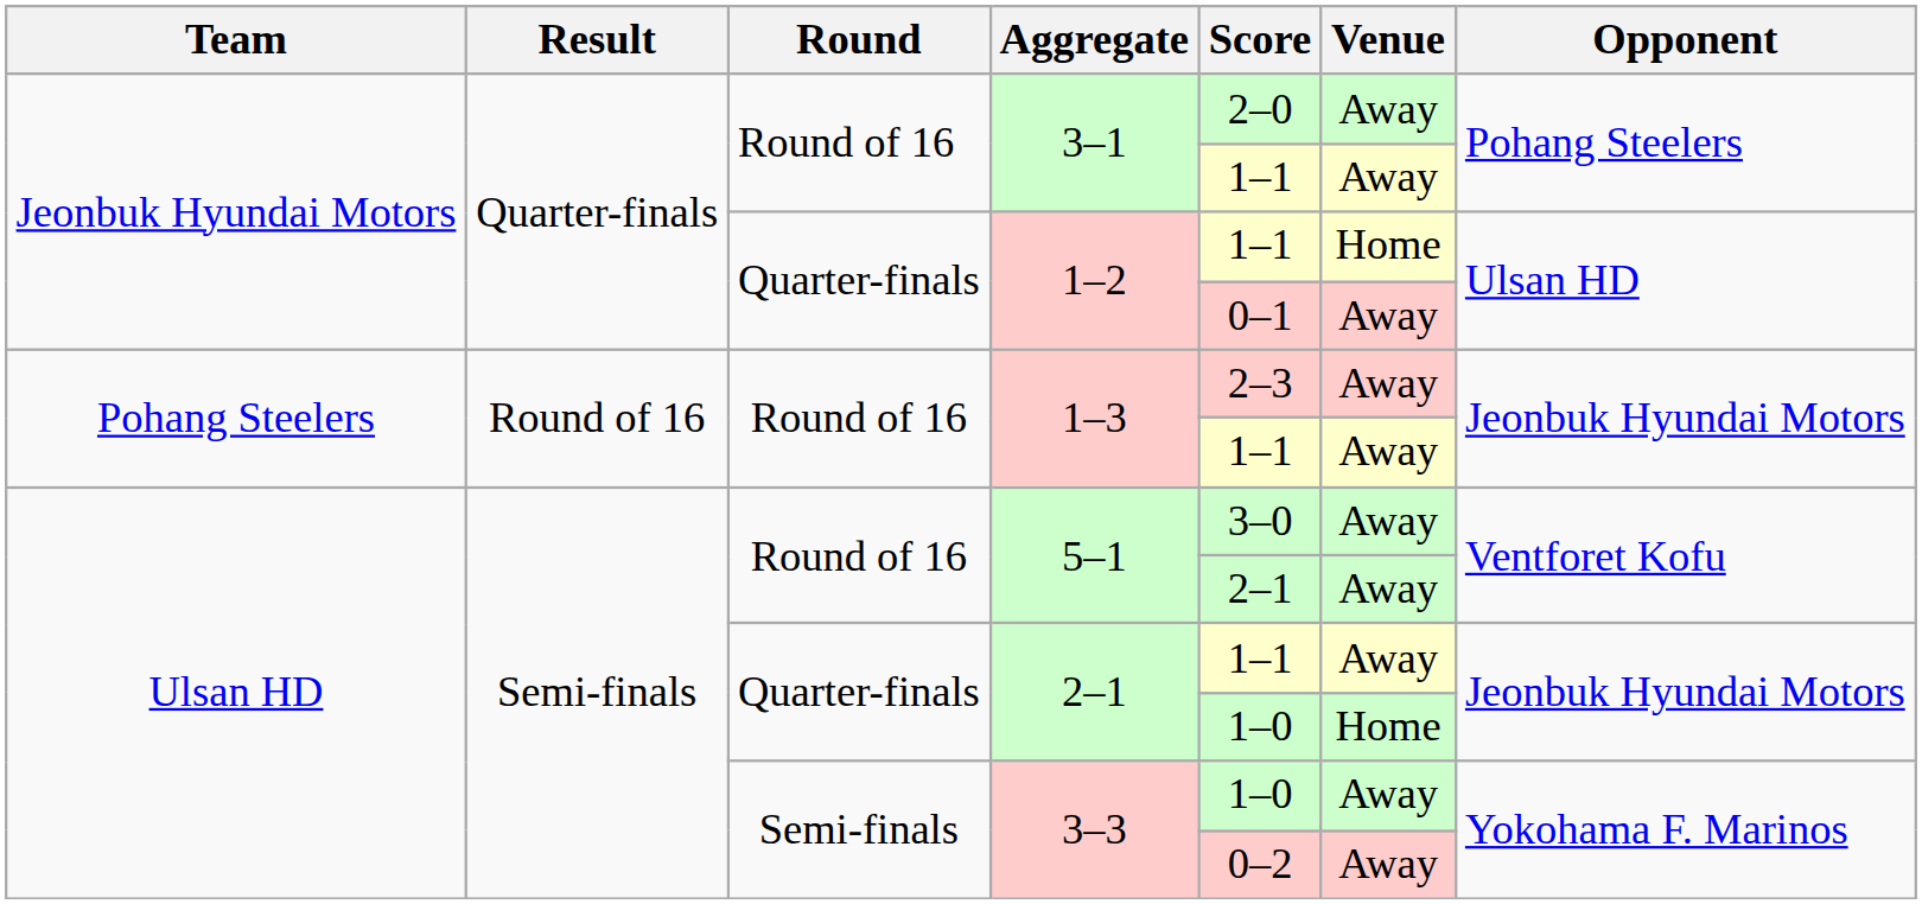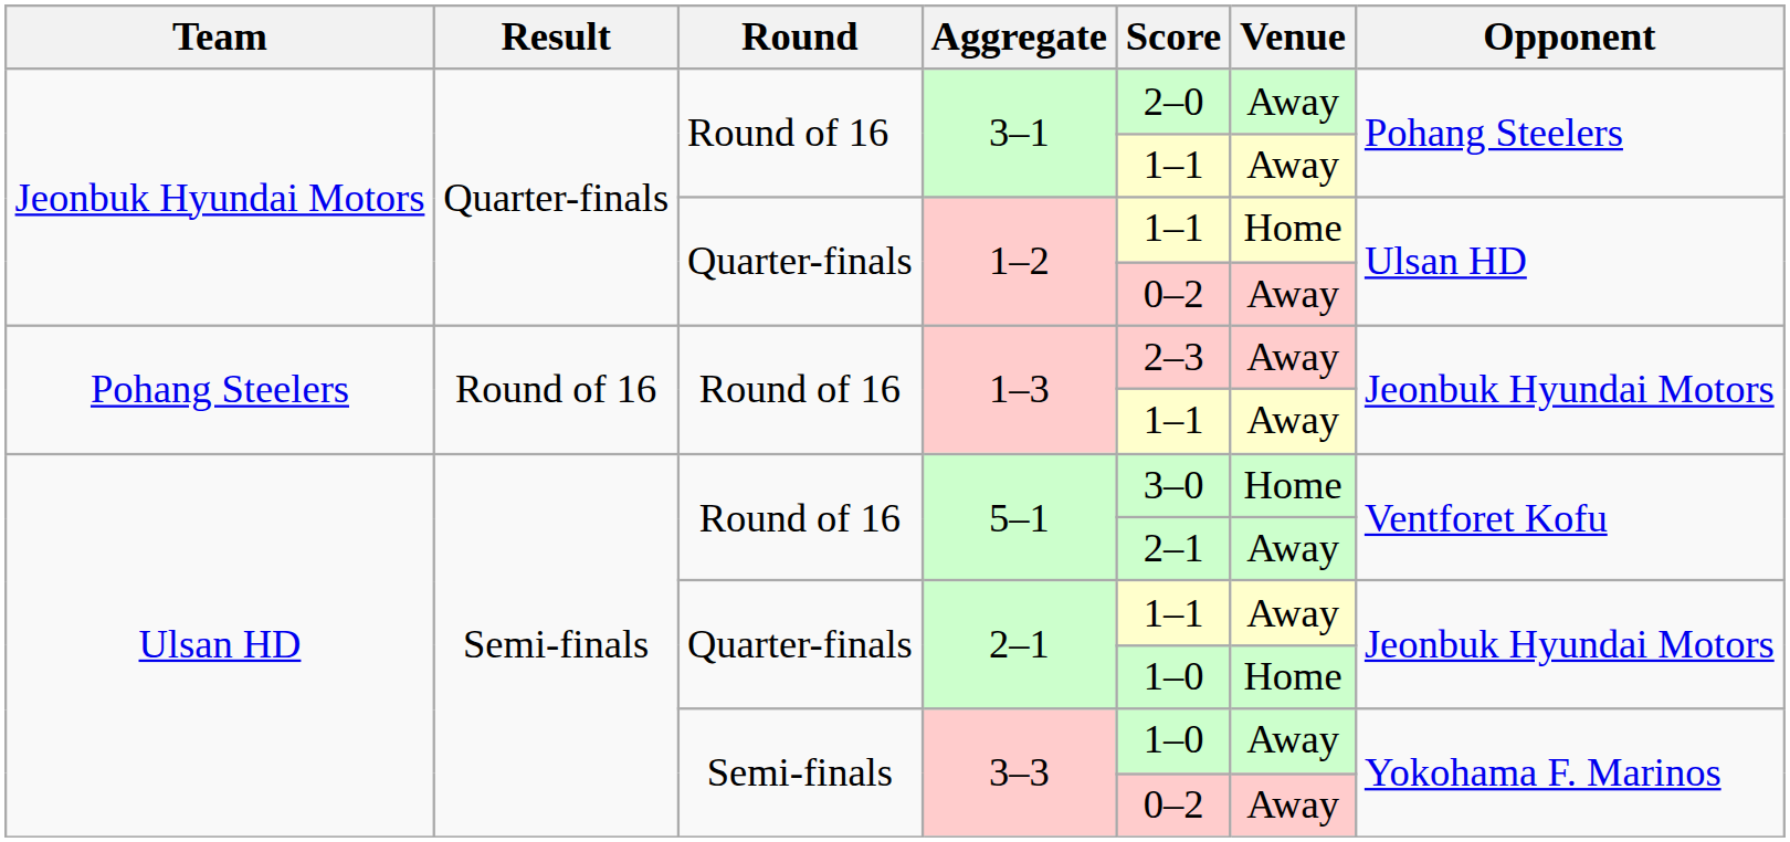row 5 | Score: 0–1 -> 0–2
row 8 | Venue: Away -> Home
